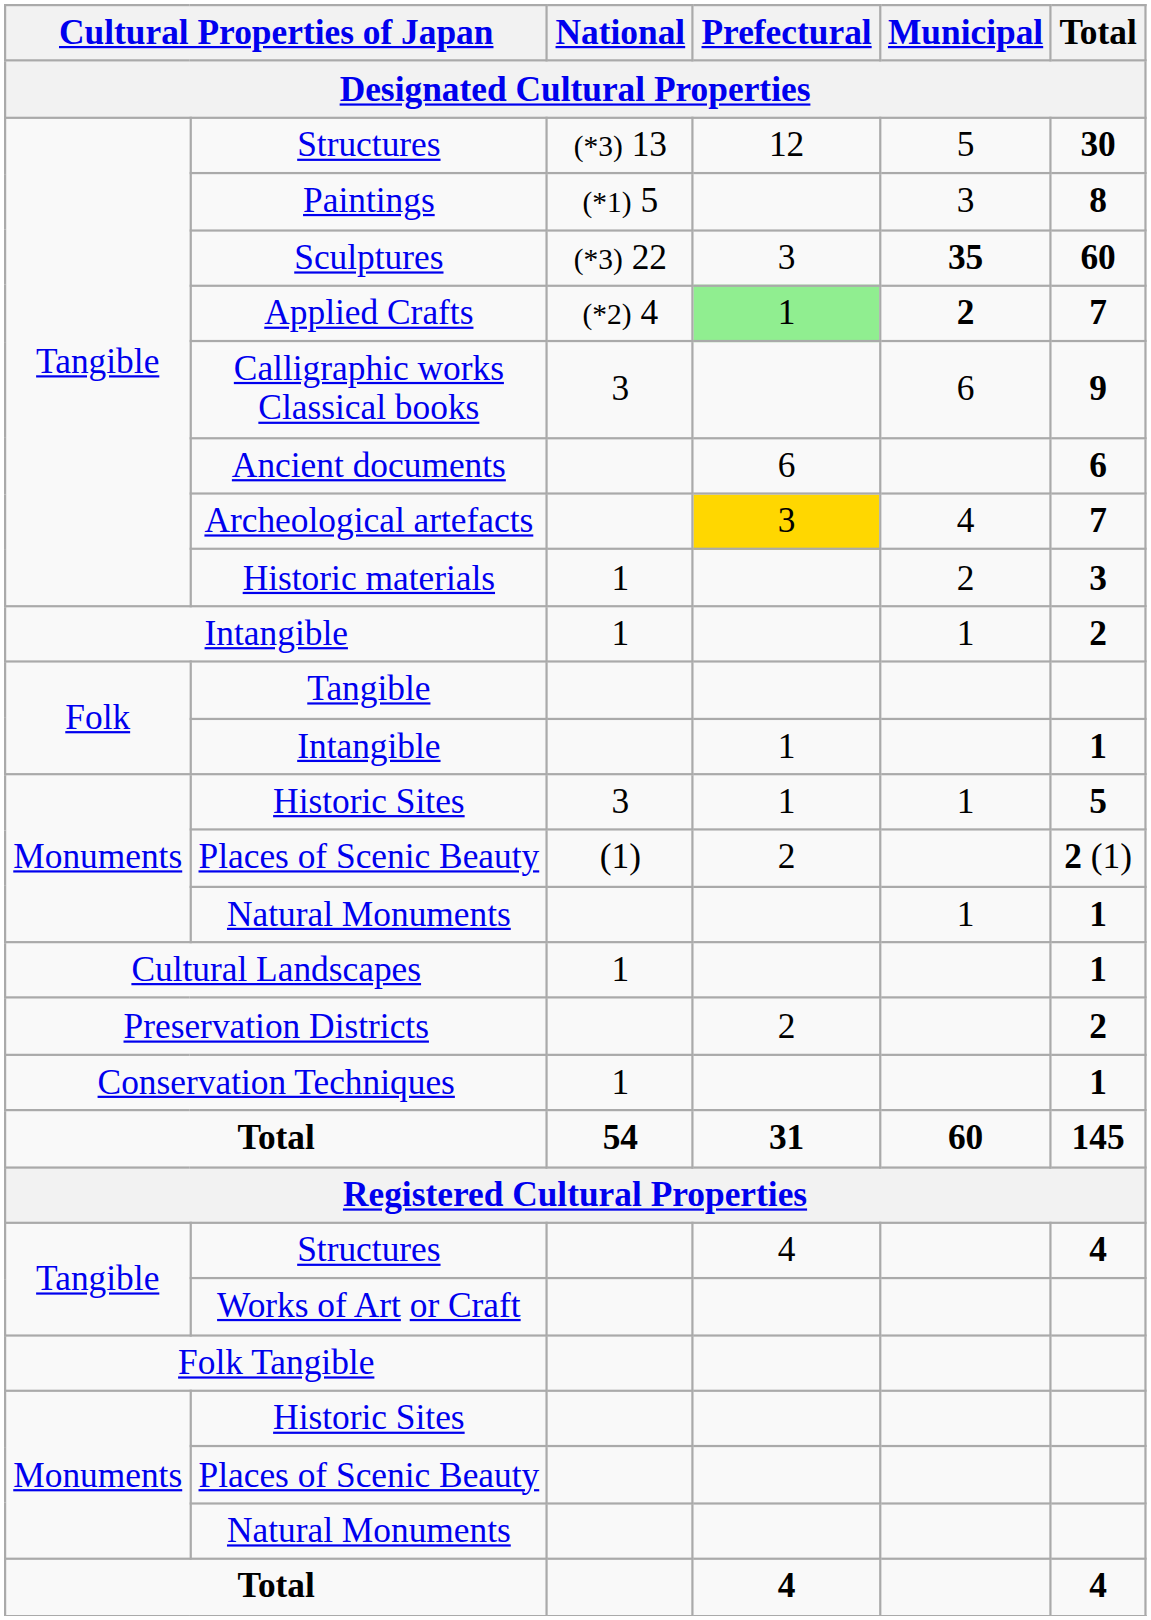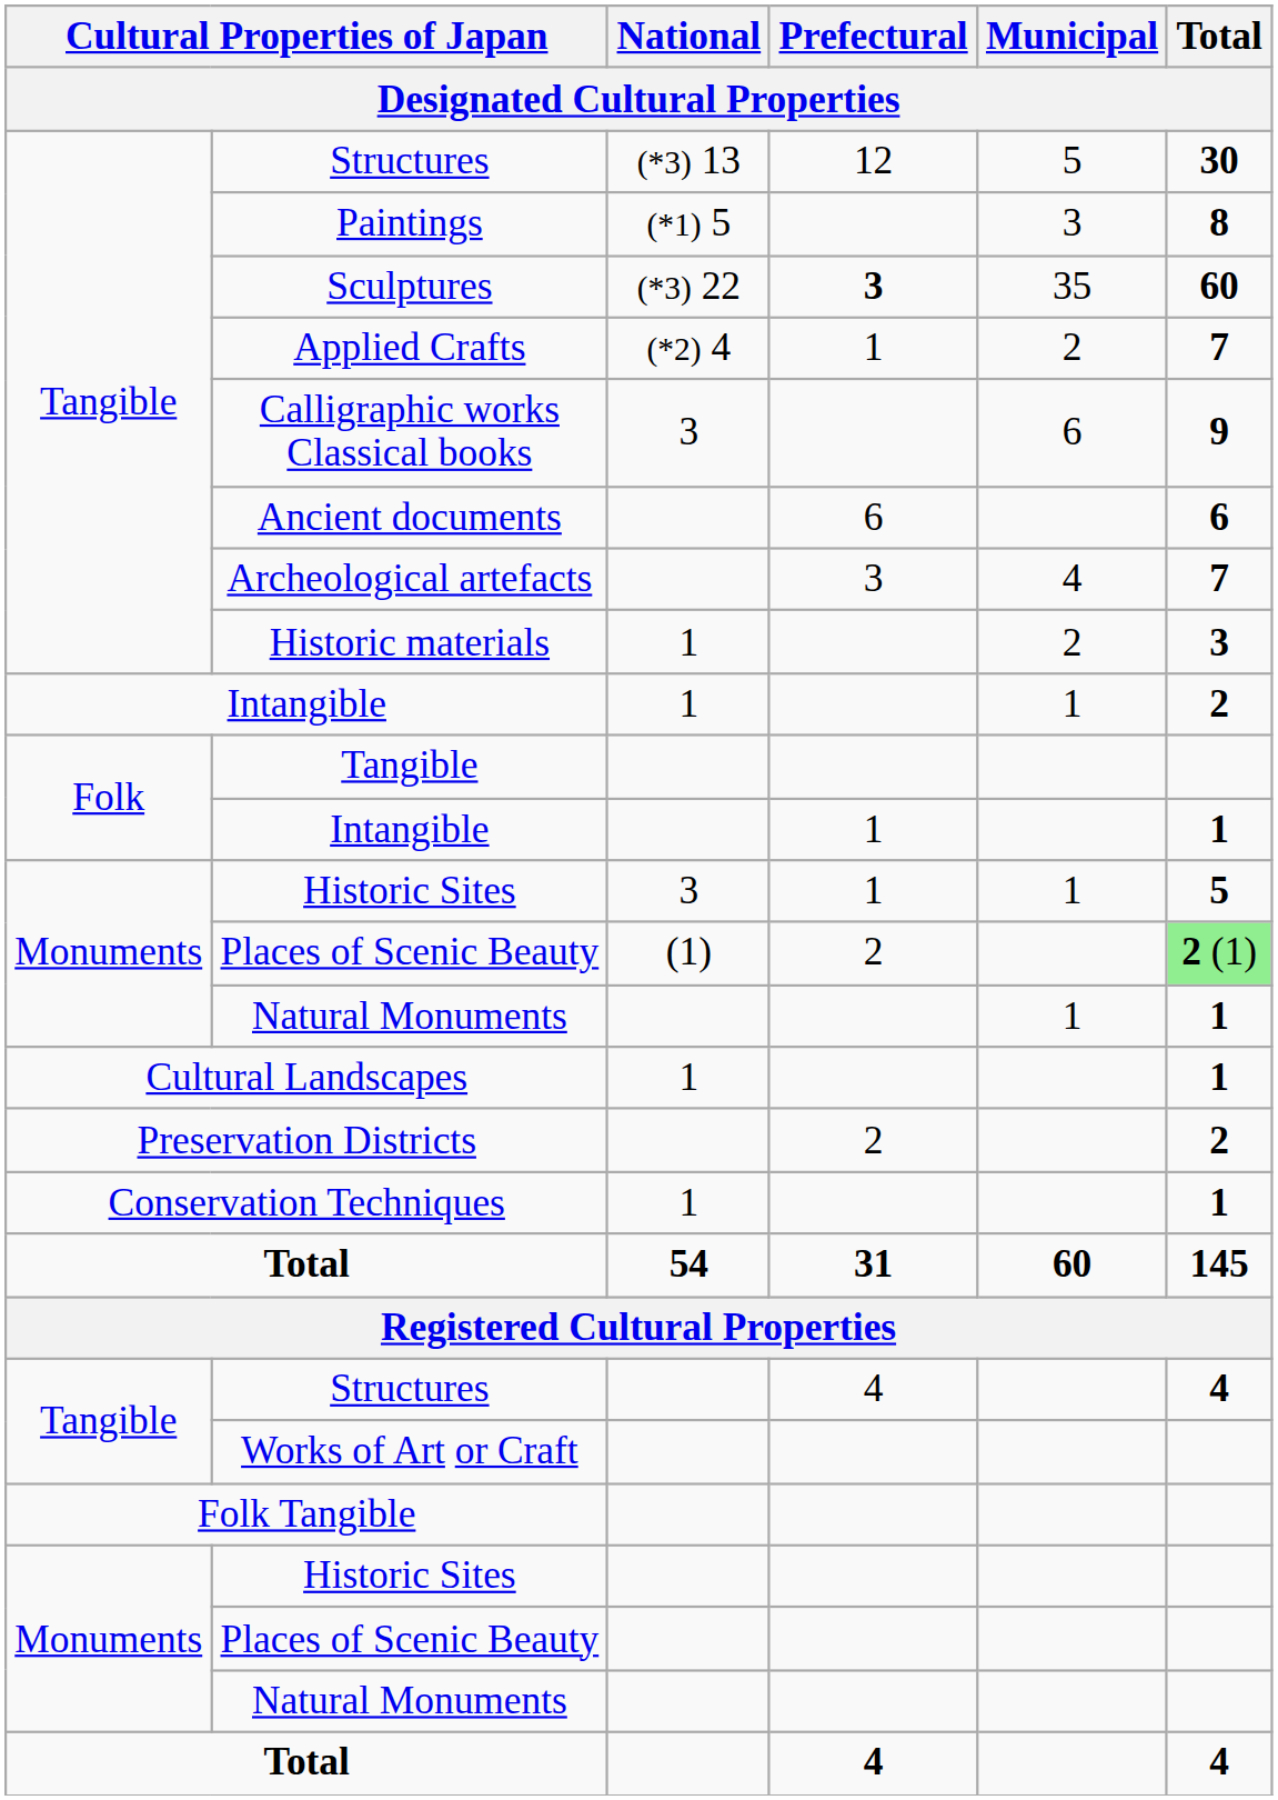Sculptures | Prefectural: normal -> bold
Sculptures | Municipal: bold -> normal
Applied Crafts | Prefectural: lightgreen background -> no background
Applied Crafts | Municipal: bold -> normal
Archeological artefacts | Prefectural: gold background -> no background
Places of Scenic Beauty / (1) | Total: no background -> lightgreen background
